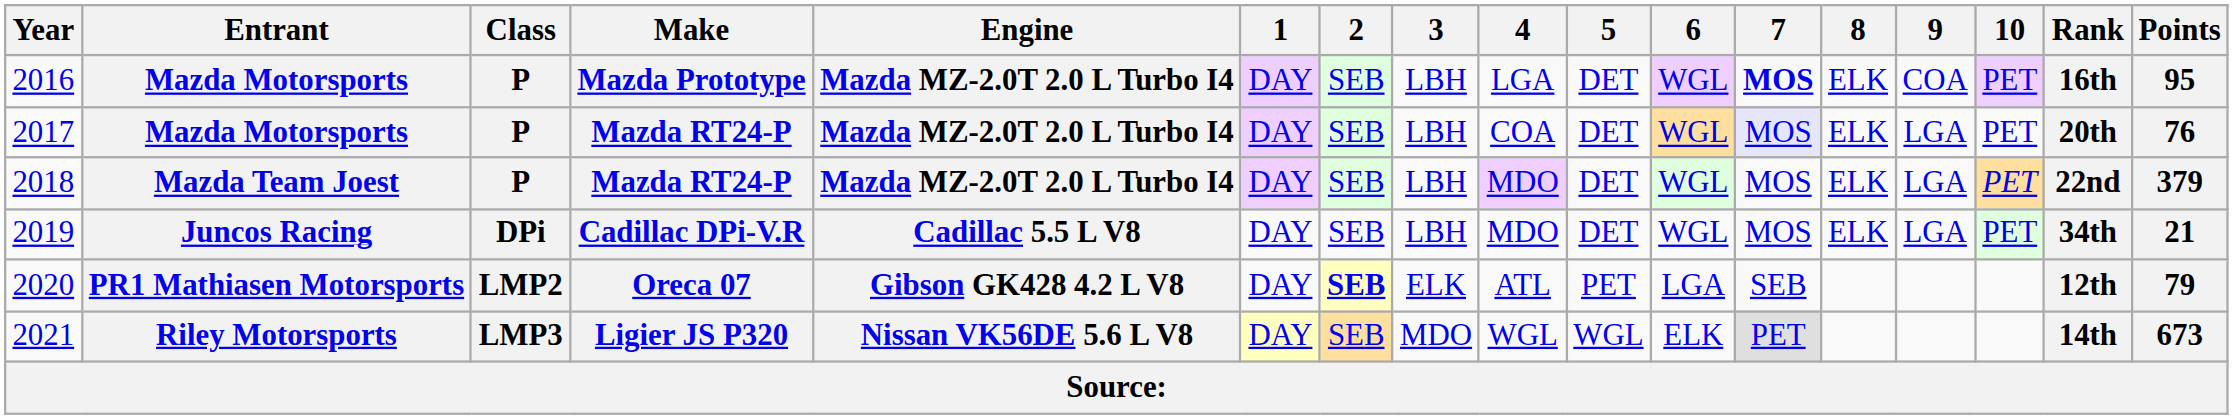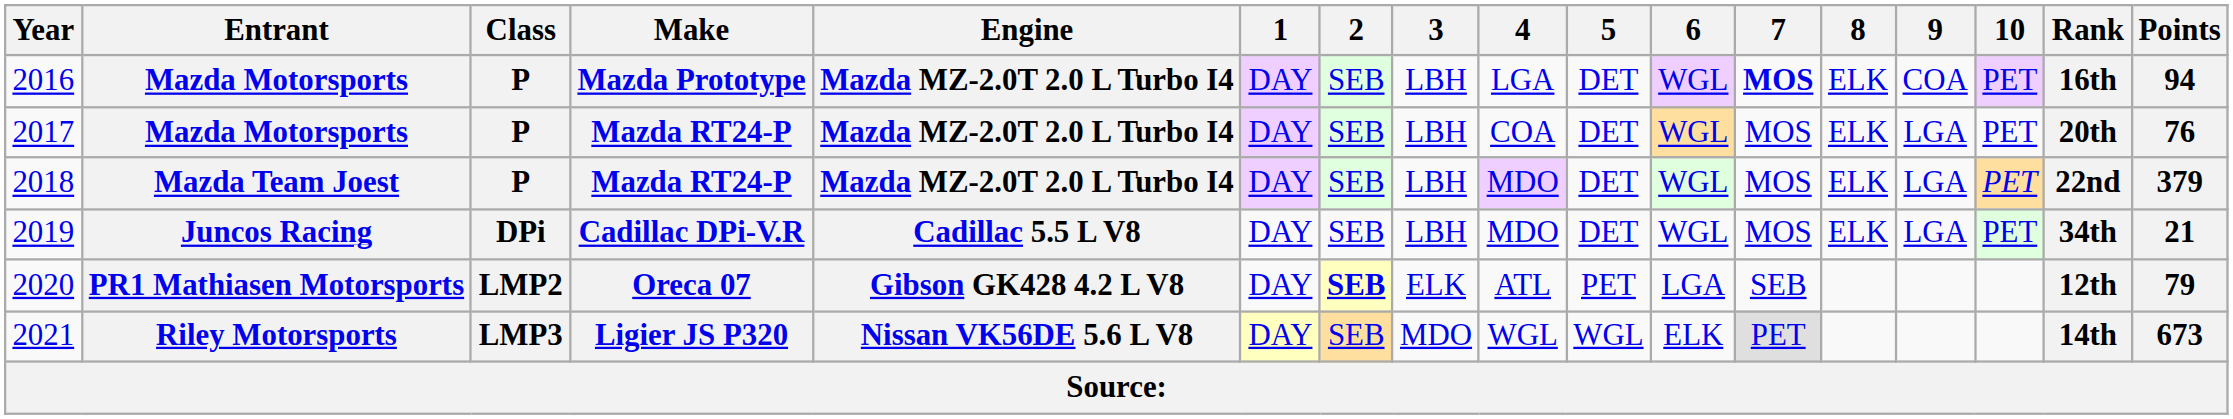2016 | Points: 95 -> 94
2017 | 7: lavender background -> no background
